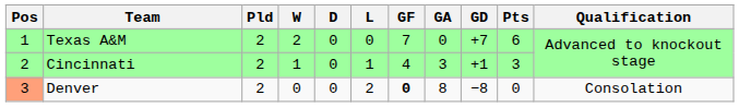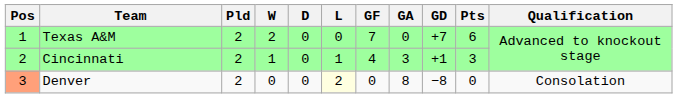Denver | L: no background -> lightyellow background
Denver | GF: bold -> normal
